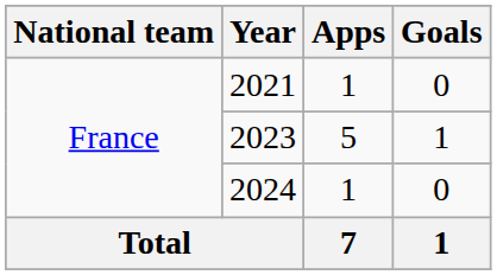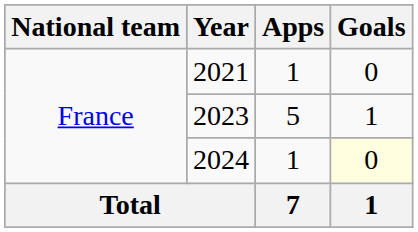2024 | Goals: no background -> lightyellow background
